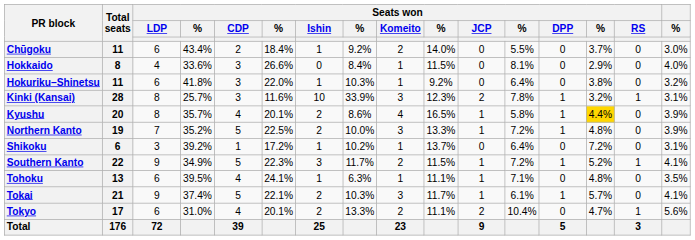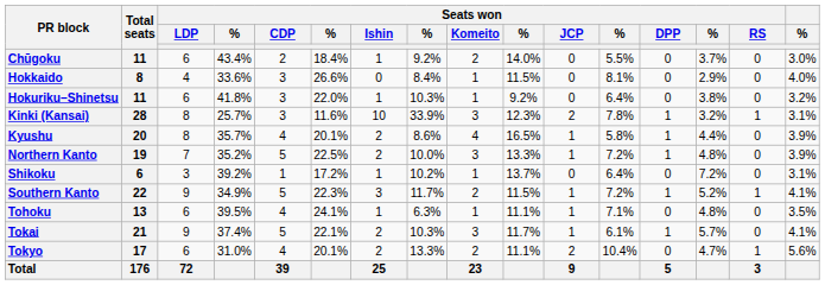Kyushu | column 14: gold background -> no background
